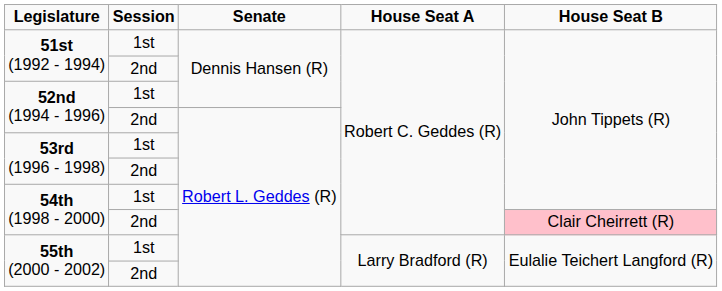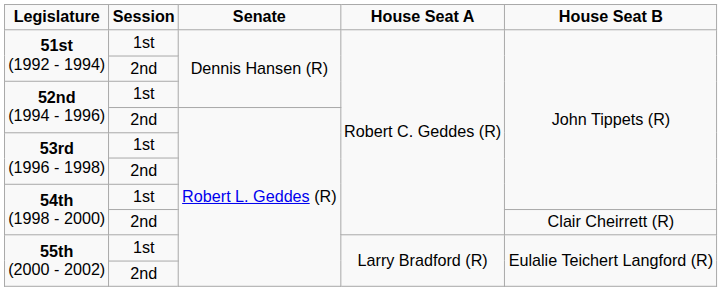54th (1998 - 2000) / 2nd | House Seat B: pink background -> no background
